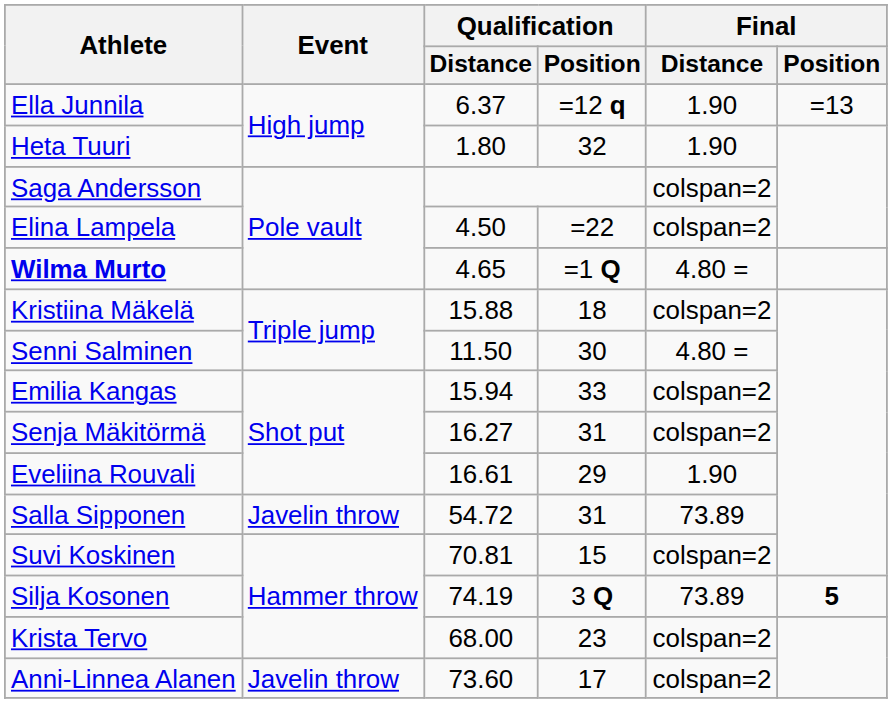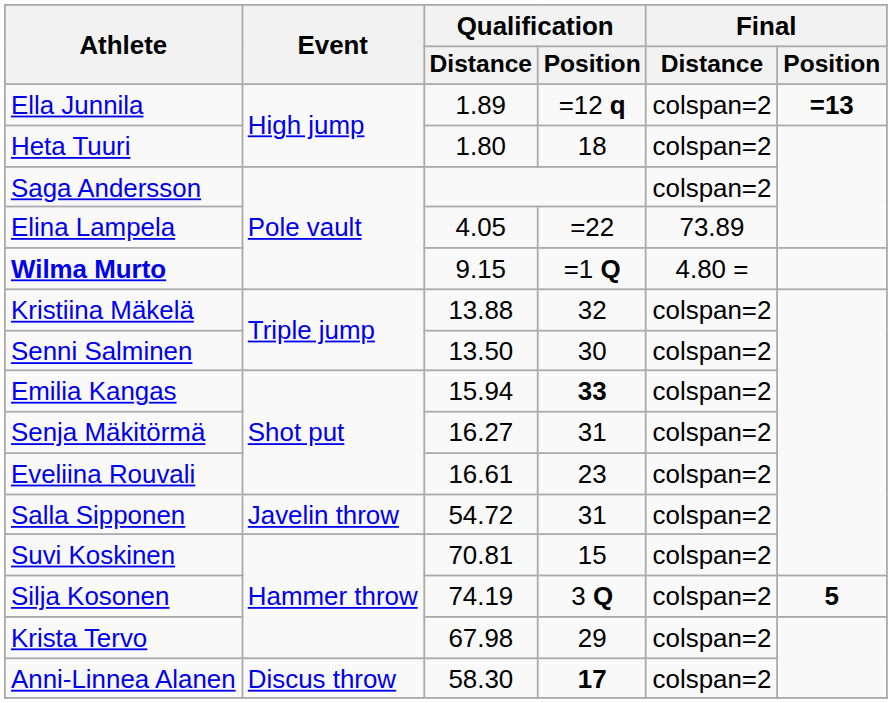Ella Junnila | Qualification / Distance: 6.37 -> 1.89
Ella Junnila | Final / Distance: 1.90 -> colspan=2
Ella Junnila | Final / Position: normal -> bold
Heta Tuuri | Qualification / Position: 32 -> 18
Heta Tuuri | Final / Distance: 1.90 -> colspan=2
Elina Lampela | Qualification / Distance: 4.50 -> 4.05
Elina Lampela | Final / Distance: colspan=2 -> 73.89
Wilma Murto | Qualification / Distance: 4.65 -> 9.15
Kristiina Mäkelä | Qualification / Distance: 15.88 -> 13.88
Kristiina Mäkelä | Qualification / Position: 18 -> 32
Senni Salminen | Qualification / Distance: 11.50 -> 13.50
Senni Salminen | Final / Distance: 4.80 = -> colspan=2
Emilia Kangas | Qualification / Position: normal -> bold
Eveliina Rouvali | Qualification / Position: 29 -> 23
Eveliina Rouvali | Final / Distance: 1.90 -> colspan=2
Salla Sipponen | Final / Distance: 73.89 -> colspan=2
Silja Kosonen | Final / Distance: 73.89 -> colspan=2
Krista Tervo | Qualification / Distance: 68.00 -> 67.98
Krista Tervo | Qualification / Position: 23 -> 29
Anni-Linnea Alanen | Event: Javelin throw -> Discus throw
Anni-Linnea Alanen | Qualification / Distance: 73.60 -> 58.30
Anni-Linnea Alanen | Qualification / Position: normal -> bold
